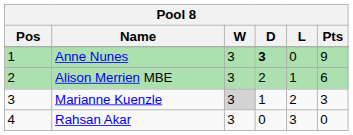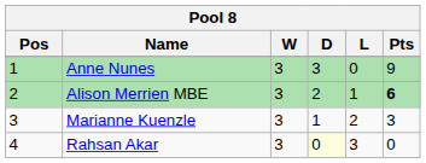Anne Nunes | D: bold -> normal
Alison Merrien MBE | Pts: normal -> bold
Marianne Kuenzle | W: lightgrey background -> no background
Rahsan Akar | D: no background -> lightyellow background
